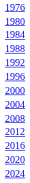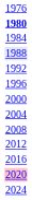1980 | column 1: normal -> bold
1988 | column 1: no background -> lavender background
2020 | column 1: no background -> pink background
